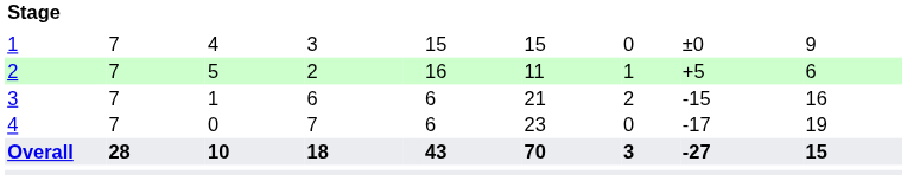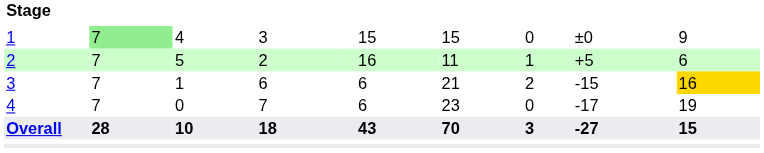row 2 | column 2: no background -> lightgreen background
row 4 | column 9: no background -> gold background
